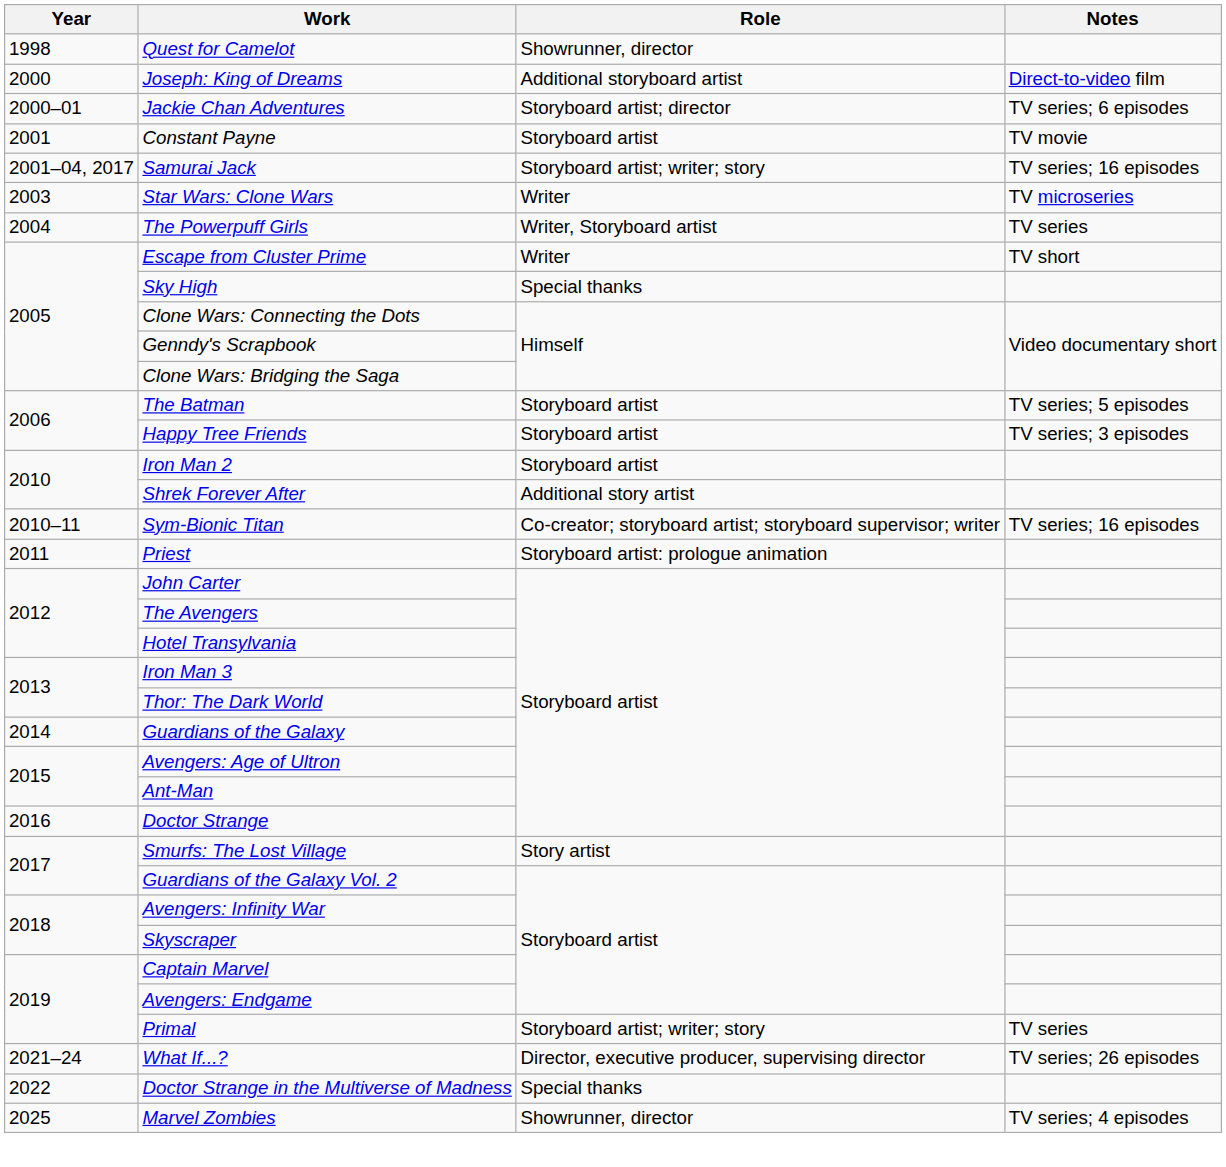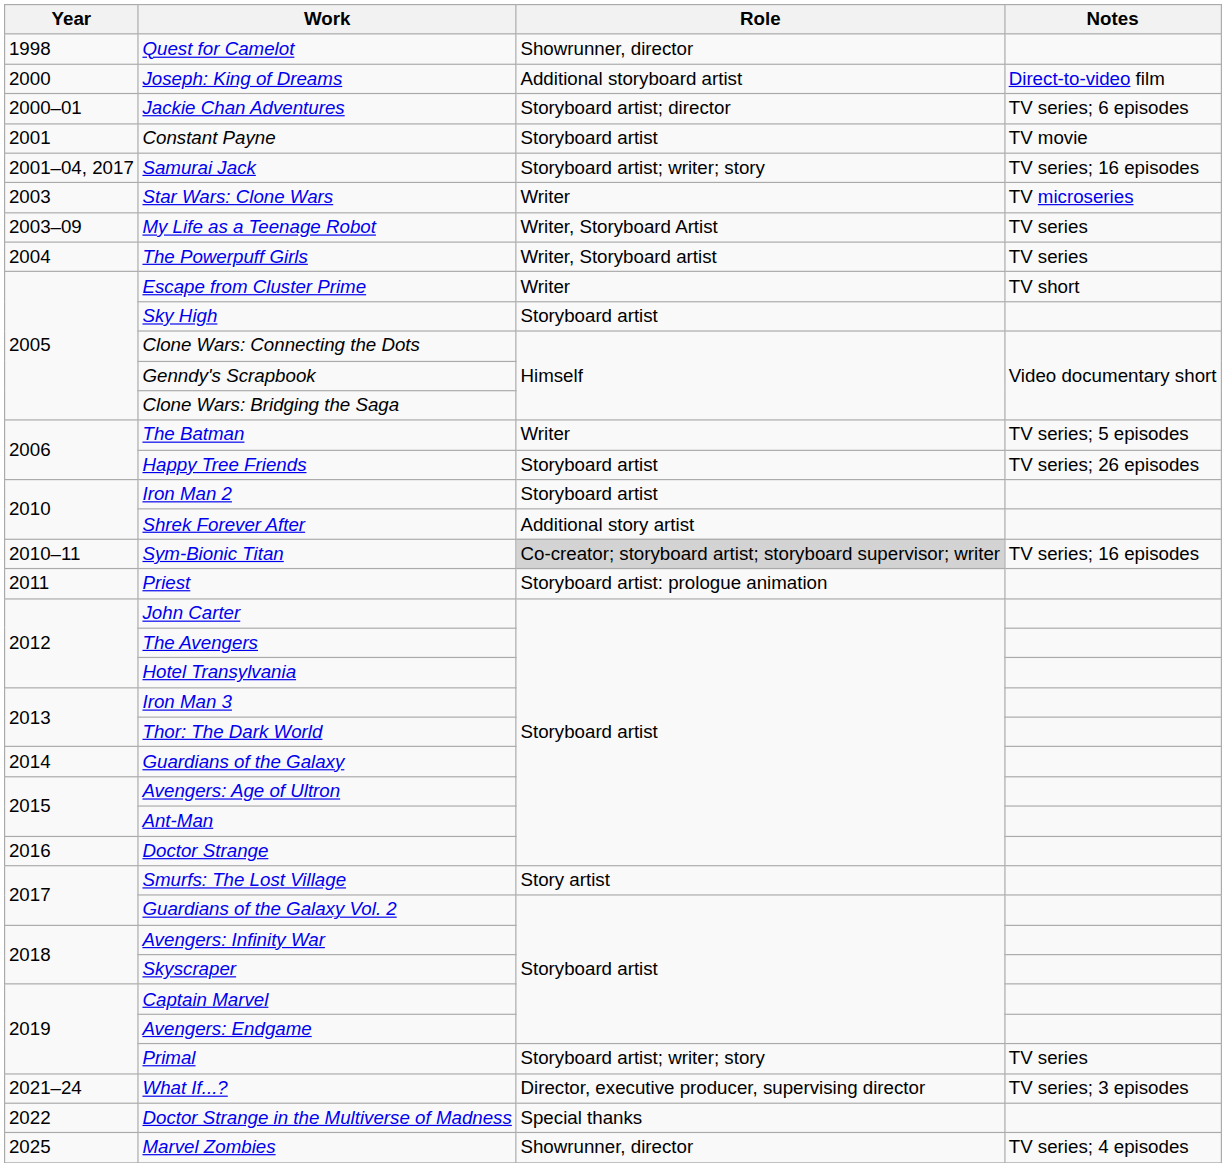+ row: 2003–09 | My Life as a Teenage Robot | Writer, Storyboard Artist | TV series
Sky High | Role: Special thanks -> Storyboard artist
The Batman | Role: Storyboard artist -> Writer
Happy Tree Friends | Notes: TV series; 3 episodes -> TV series; 26 episodes
Sym-Bionic Titan | Role: no background -> lightgrey background
What If...? | Notes: TV series; 26 episodes -> TV series; 3 episodes
